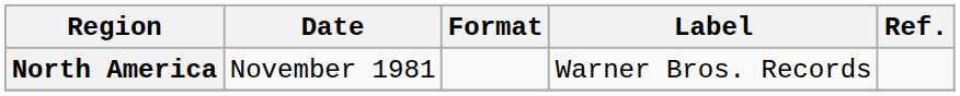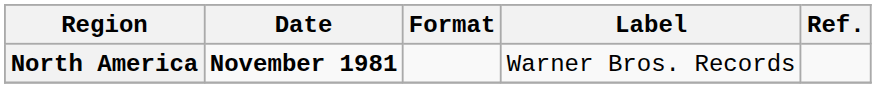North America | Date: normal -> bold
